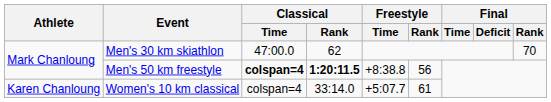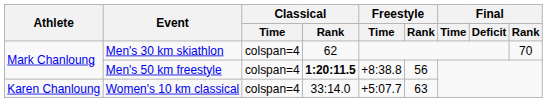Men's 30 km skiathlon | Classical / Time: 47:00.0 -> colspan=4
Men's 50 km freestyle | Classical / Time: bold -> normal
Women's 10 km classical | Freestyle / Rank: 61 -> 63
